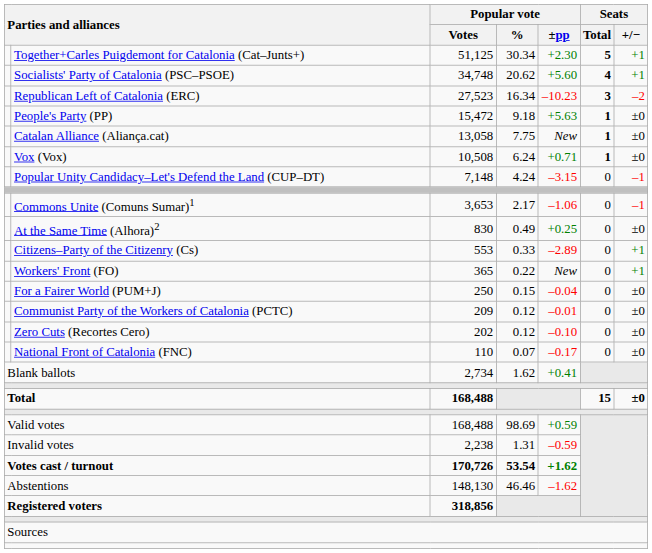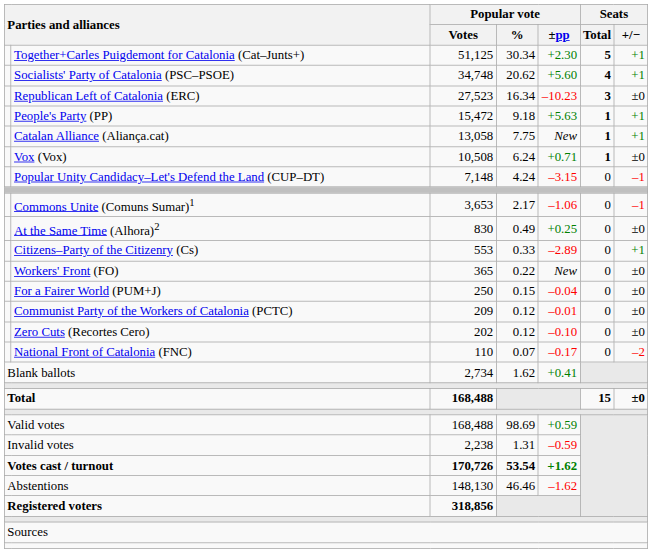Republican Left of Catalonia (ERC) | Seats / +/−: –2 -> ±0
People's Party (PP) | Seats / +/−: ±0 -> +1
Catalan Alliance (Aliança.cat) | Seats / +/−: ±0 -> +1
Workers' Front (FO) | Seats / +/−: +1 -> ±0
National Front of Catalonia (FNC) | Seats / +/−: ±0 -> –2
